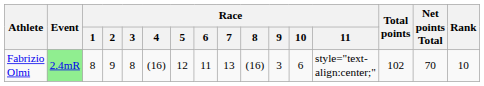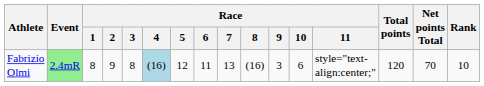Fabrizio Olmi | Race / 4: no background -> lightblue background
Fabrizio Olmi | Total points: 102 -> 120
